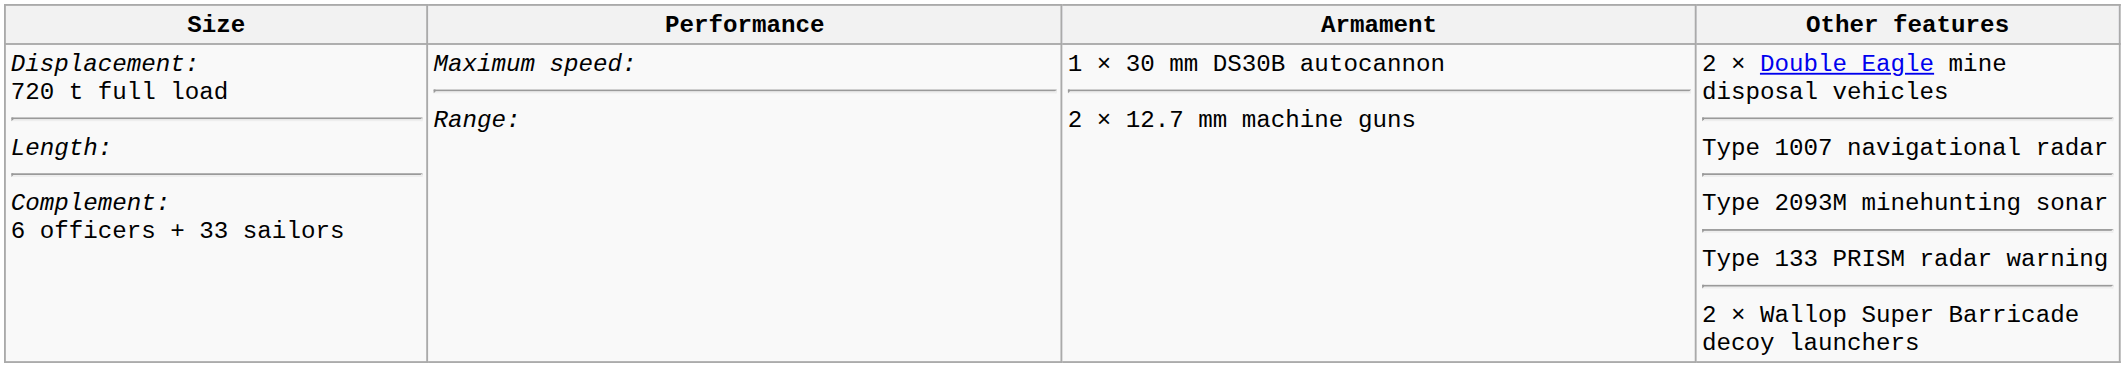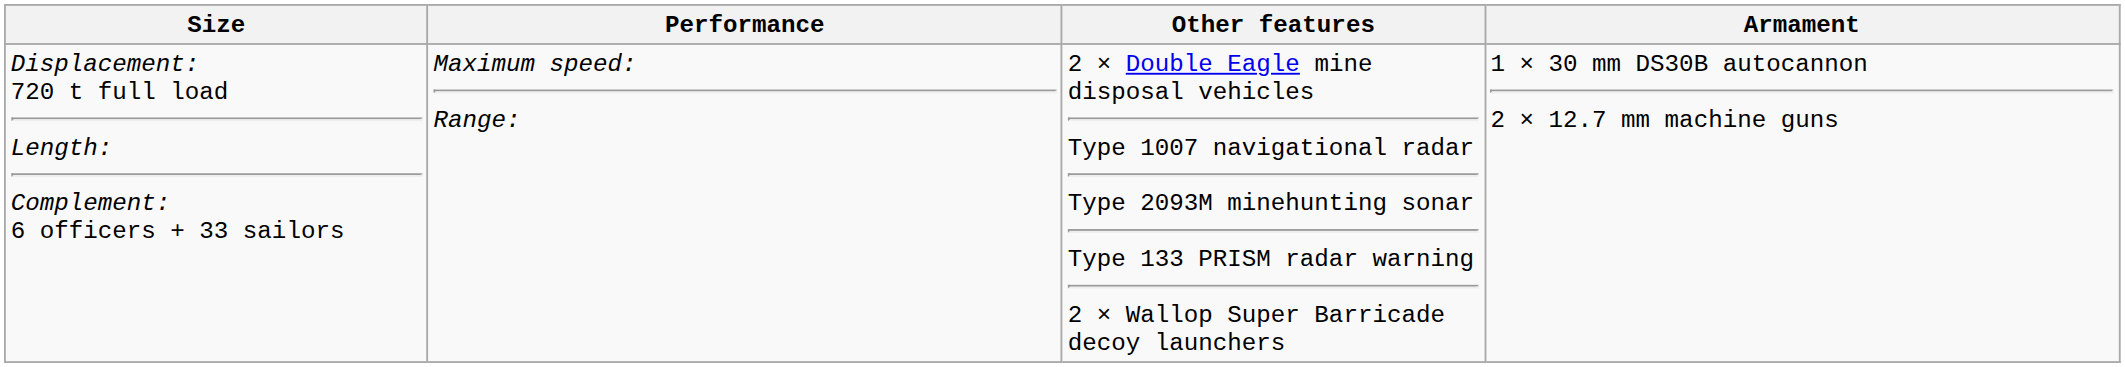columns swapped: Armament <-> Other features
